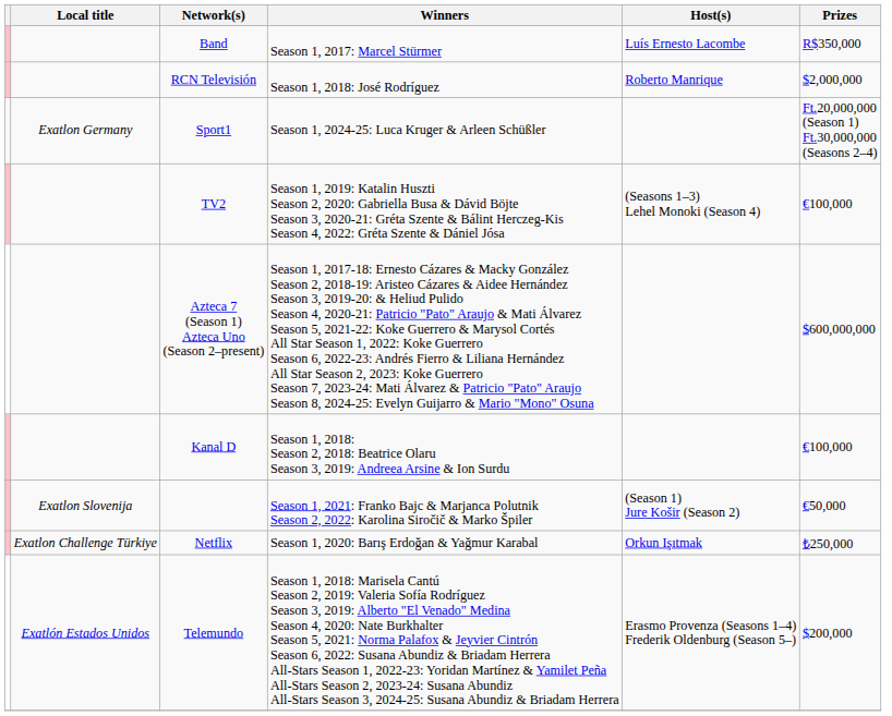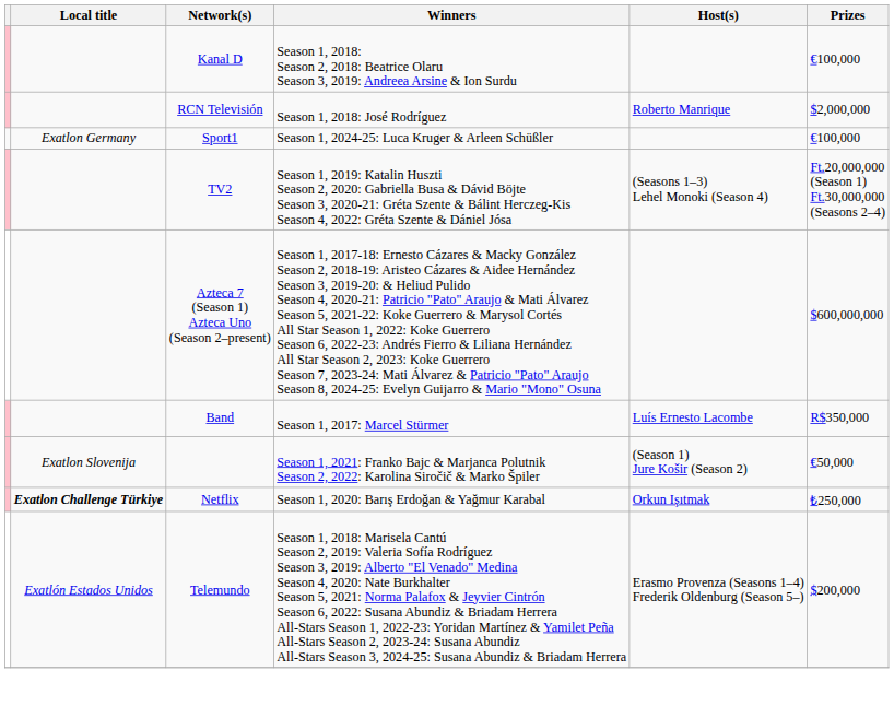rows swapped: Band <-> Kanal D
Sport1 | Prizes: Ft.20,000,000 (Season 1) Ft.30,000,000 (Seasons 2–4) -> €100,000
TV2 | Prizes: €100,000 -> Ft.20,000,000 (Season 1) Ft.30,000,000 (Seasons 2–4)
Netflix | Local title: normal -> bold
